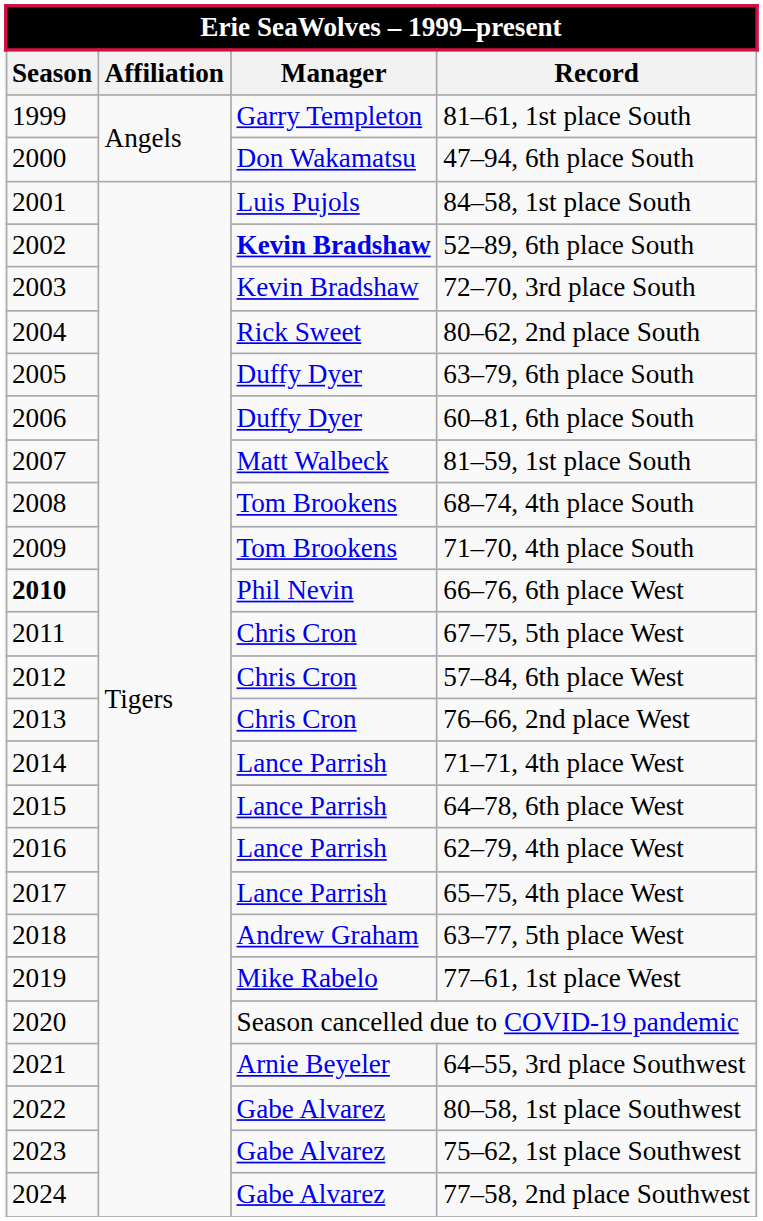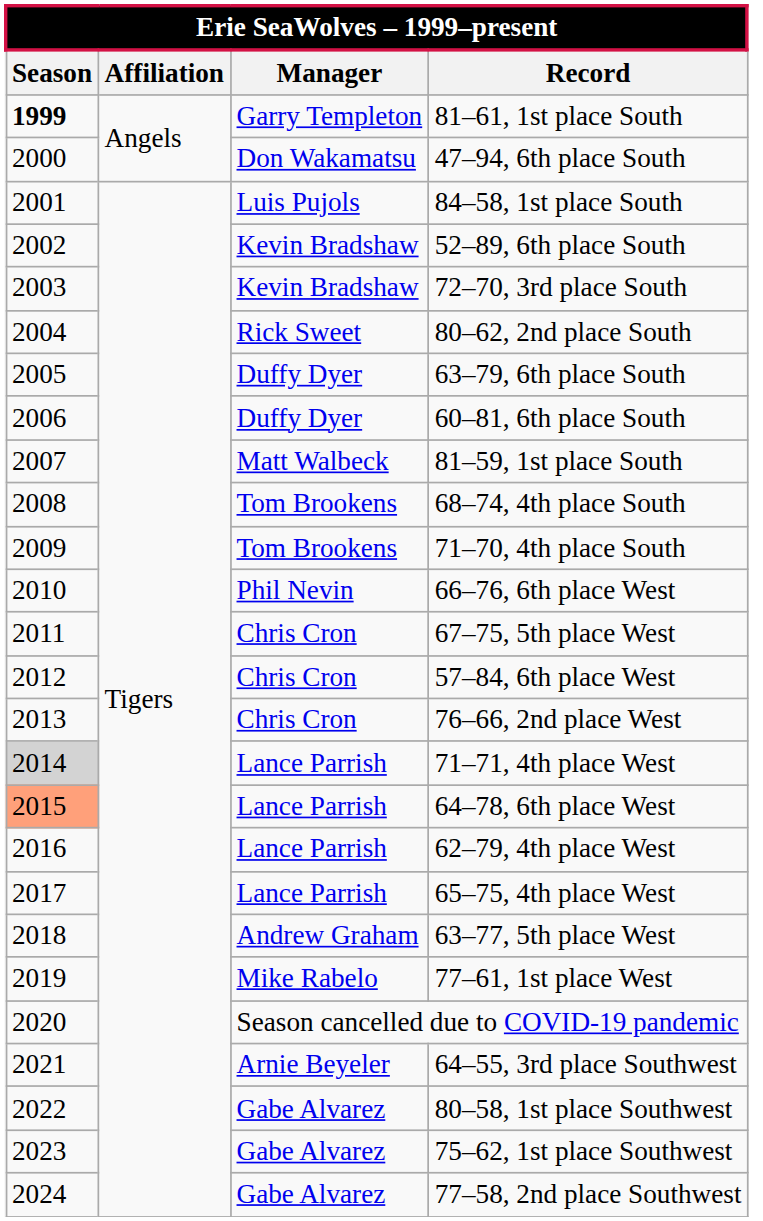81–61, 1st place South | Erie SeaWolves – 1999–present / Season: normal -> bold
52–89, 6th place South | Erie SeaWolves – 1999–present / Manager: bold -> normal
66–76, 6th place West | Erie SeaWolves – 1999–present / Season: bold -> normal
71–71, 4th place West | Erie SeaWolves – 1999–present / Season: no background -> lightgrey background
64–78, 6th place West | Erie SeaWolves – 1999–present / Season: no background -> lightsalmon background
